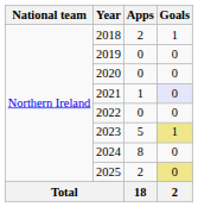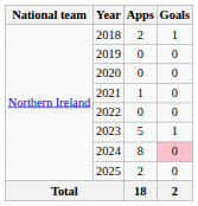2021 | Goals: lavender background -> no background
2023 | Goals: khaki background -> no background
2024 | Goals: no background -> pink background
2025 | Goals: khaki background -> no background
